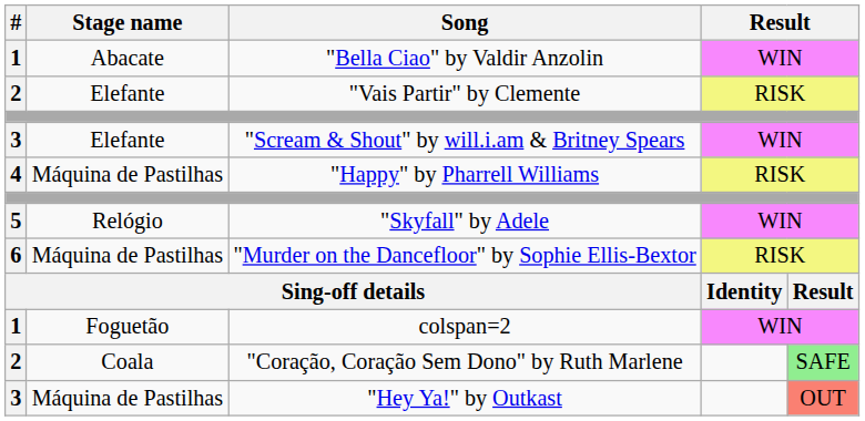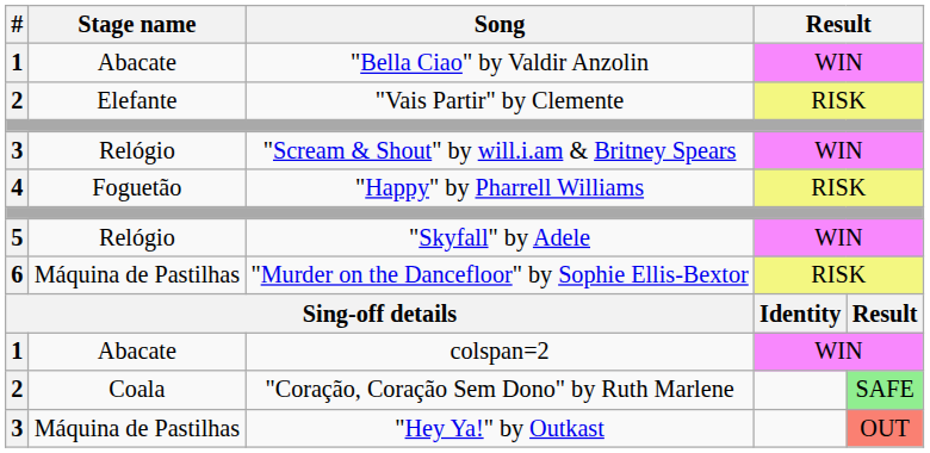"Scream & Shout" by will.i.am & Britney Spears | Stage name: Elefante -> Relógio
"Happy" by Pharrell Williams | Stage name: Máquina de Pastilhas -> Foguetão
colspan=2 | Stage name: Foguetão -> Abacate
